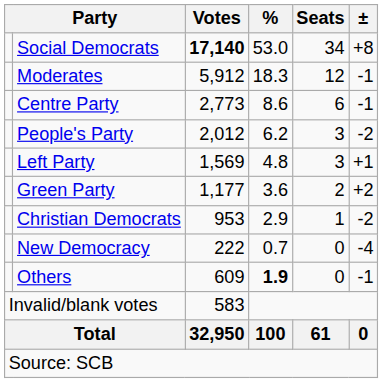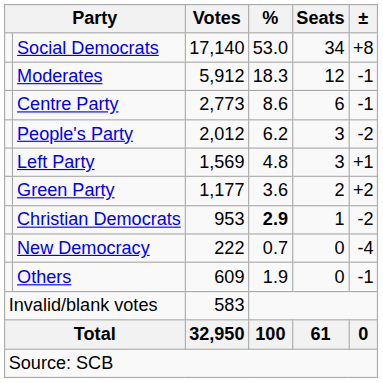Social Democrats | Votes: bold -> normal
Christian Democrats | %: normal -> bold
Others | %: bold -> normal
